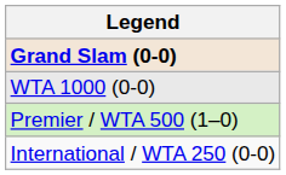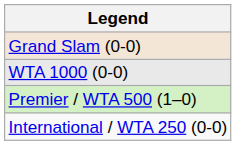row 2 | column 1: bold -> normal
